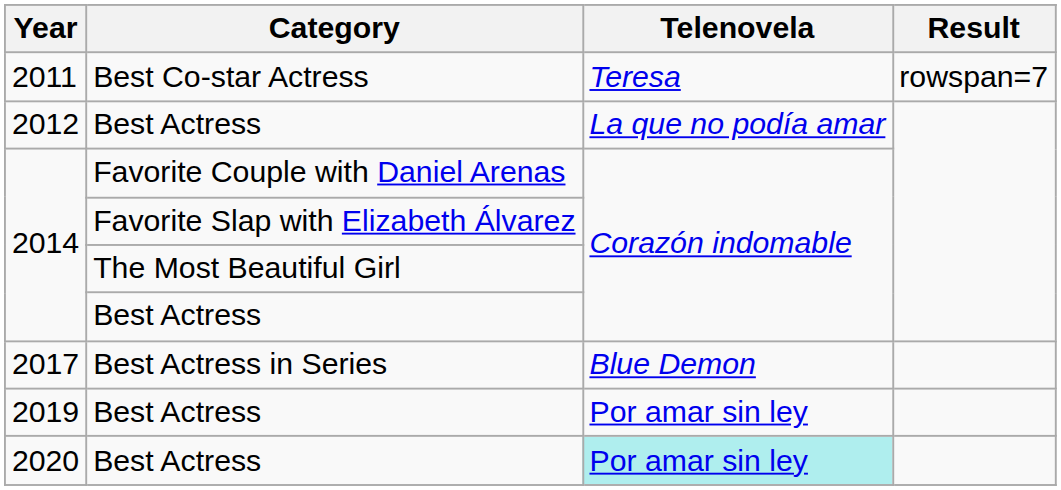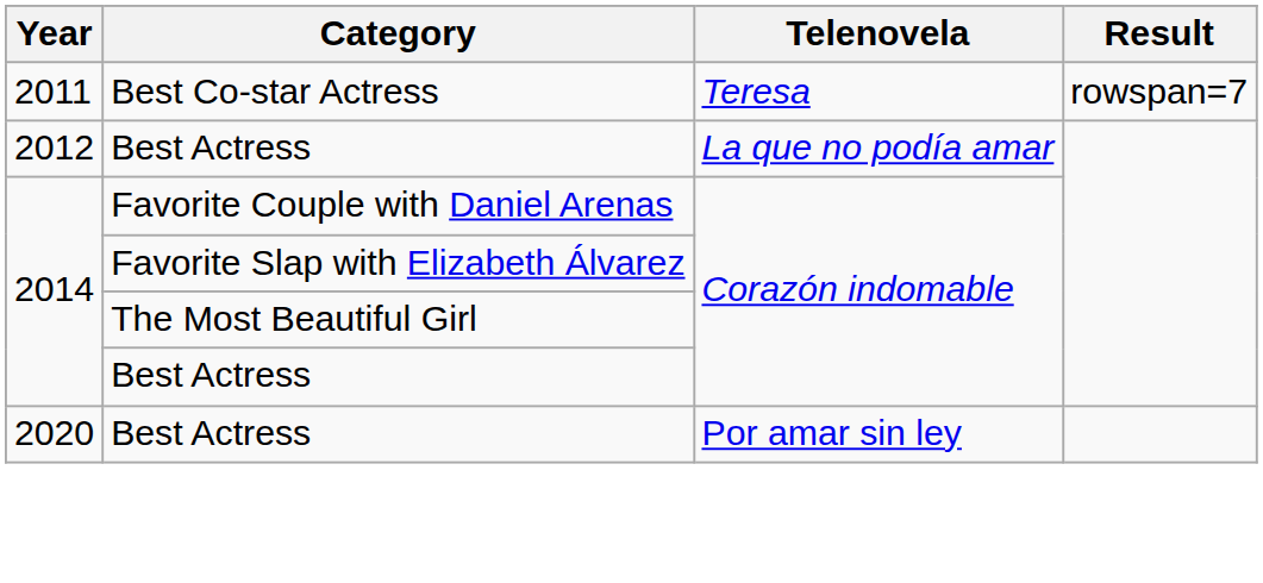- row: 2017 | Best Actress in Series | Blue Demon
- row: 2019 | Best Actress | Por amar sin ley
2020 | Telenovela: paleturquoise background -> no background
